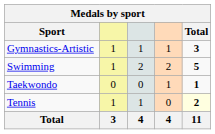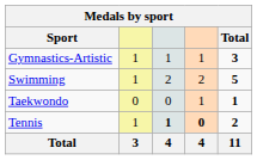Tennis | column 3: normal -> bold
Tennis | column 4: normal -> bold
Tennis | Total: lightyellow background -> no background
